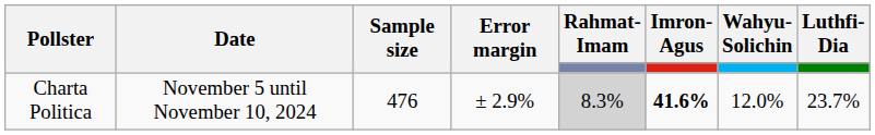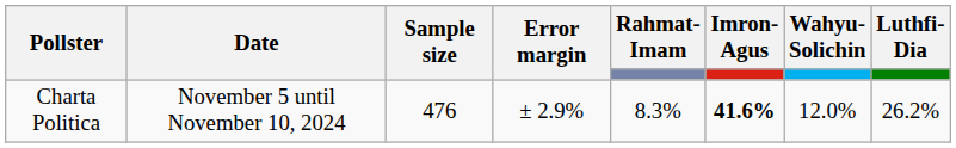Charta Politica | Rahmat-Imam: lightgrey background -> no background
Charta Politica | Luthfi-Dia: 23.7% -> 26.2%
